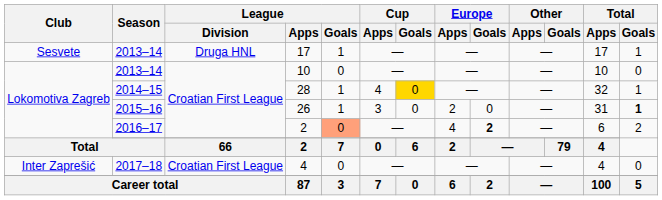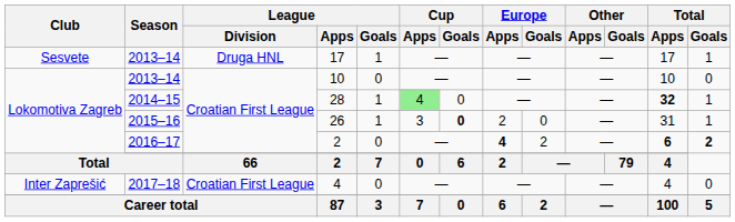28 | Cup / Apps: no background -> lightgreen background
28 | Cup / Goals: gold background -> no background
28 | Total / Apps: normal -> bold
26 | Cup / Goals: normal -> bold
26 | Total / Goals: bold -> normal
2016–17 / 2 | League / Goals: lightsalmon background -> no background
2016–17 / 2 | Europe / Apps: normal -> bold
2016–17 / 2 | Europe / Goals: bold -> normal
2016–17 / 2 | Total / Apps: normal -> bold
2016–17 / 2 | Total / Goals: normal -> bold
